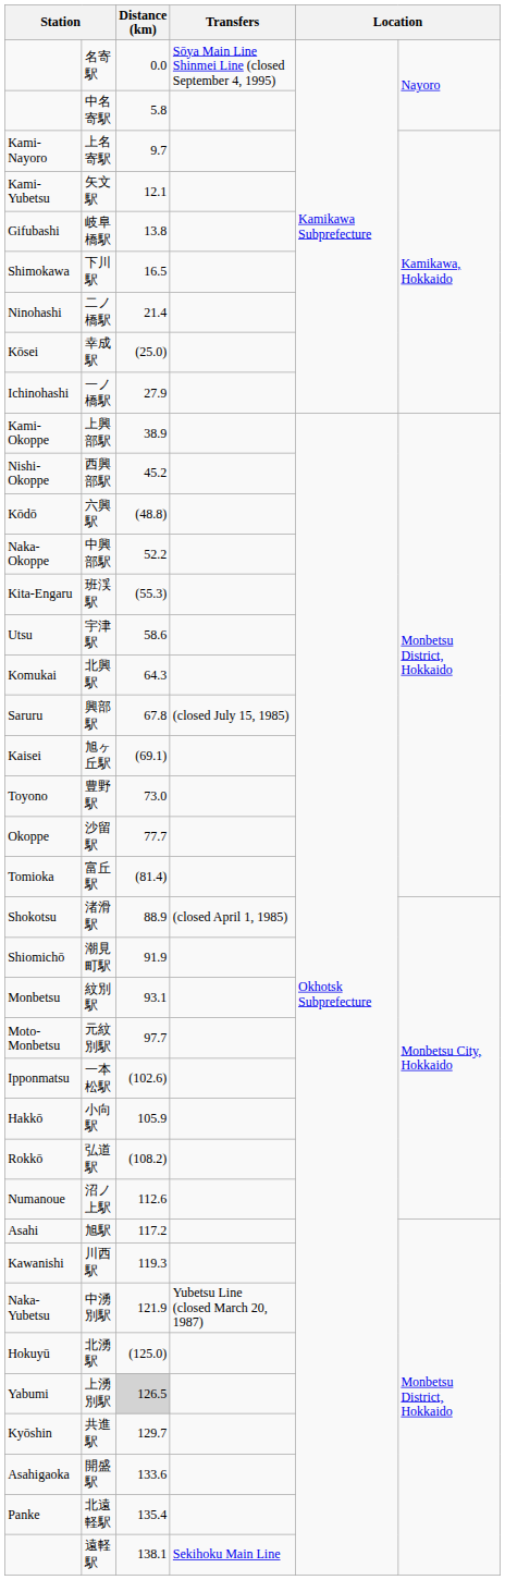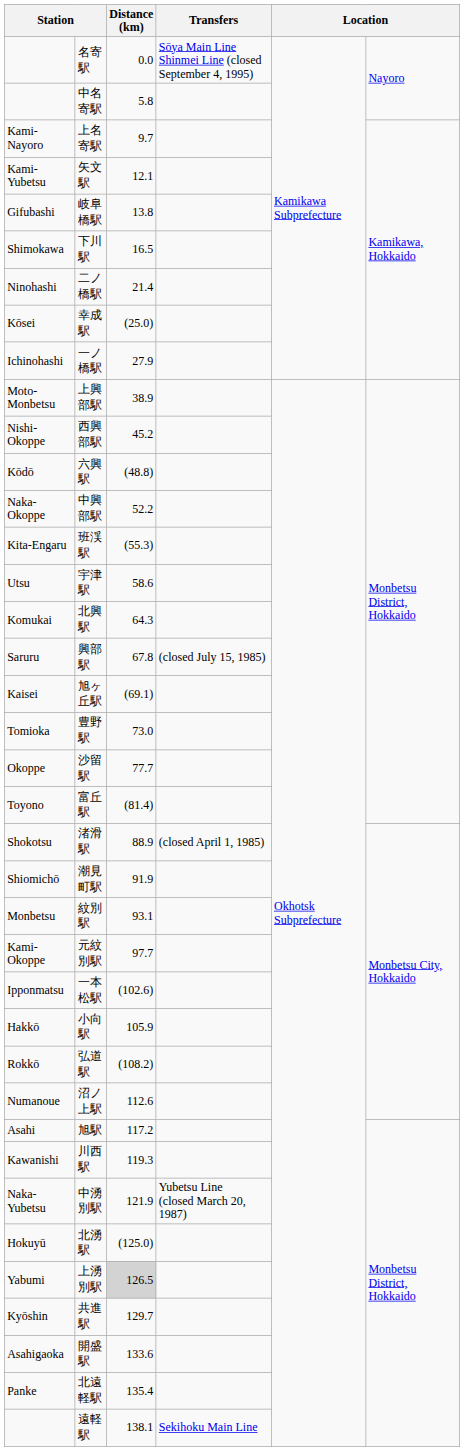上興部駅 | column 1: Kami-Okoppe -> Moto-Monbetsu
豊野駅 | column 1: Toyono -> Tomioka
富丘駅 | column 1: Tomioka -> Toyono
元紋別駅 | column 1: Moto-Monbetsu -> Kami-Okoppe
